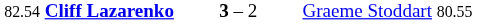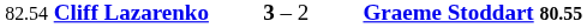82.54 Cliff Lazarenko | column 3: normal -> bold
